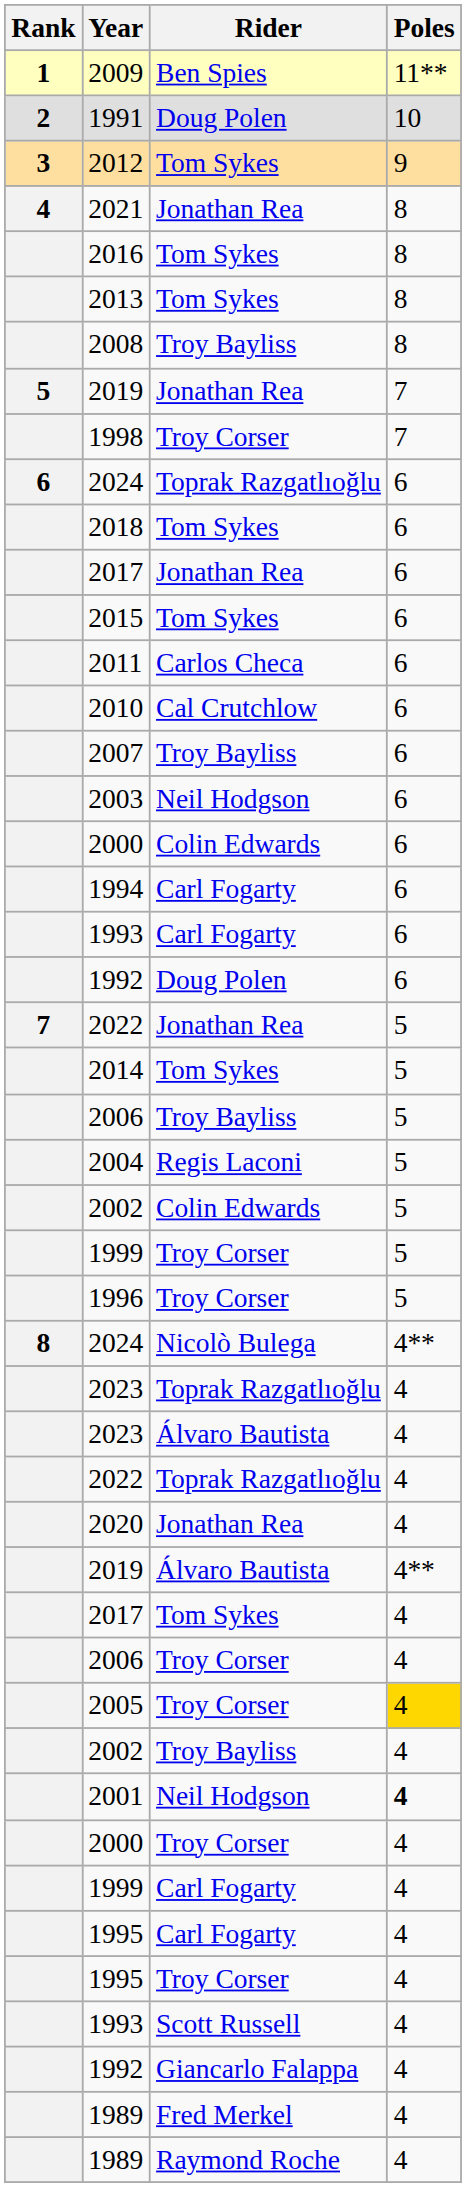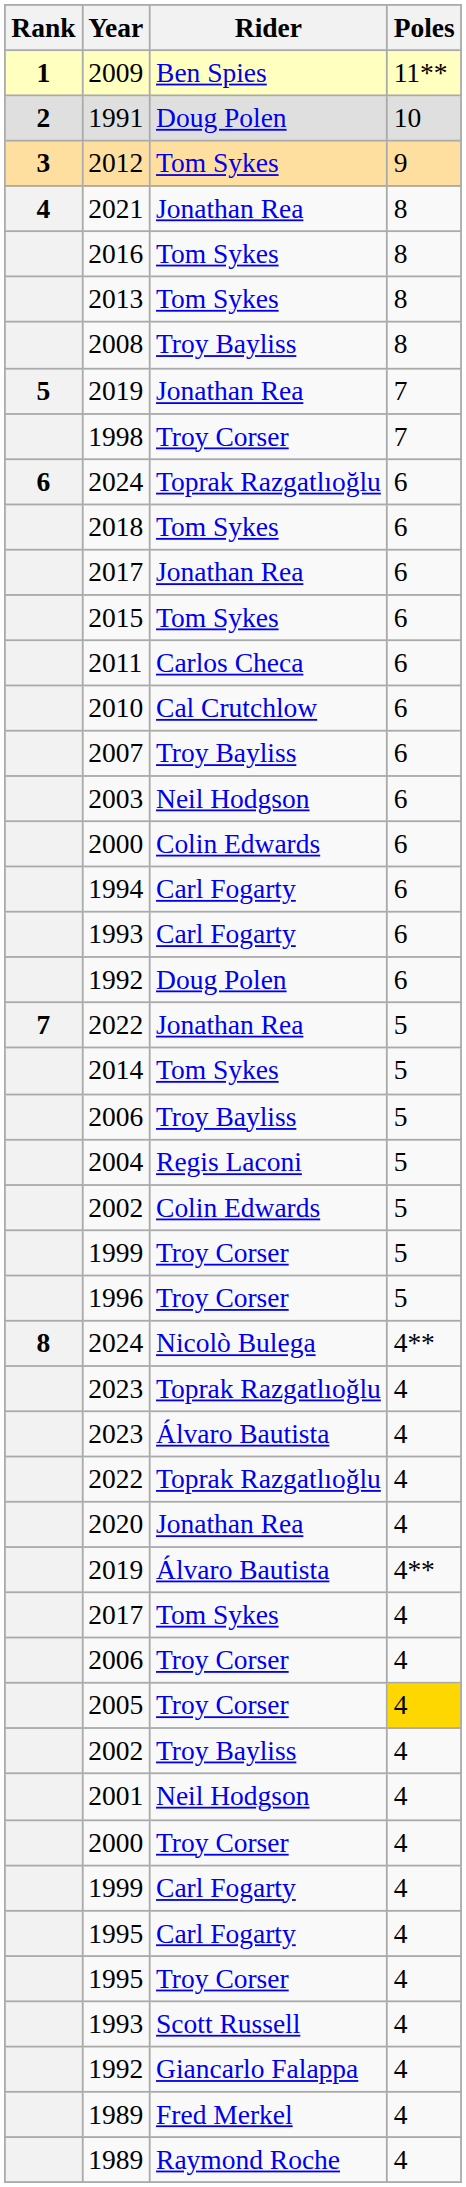2001 | Poles: bold -> normal
